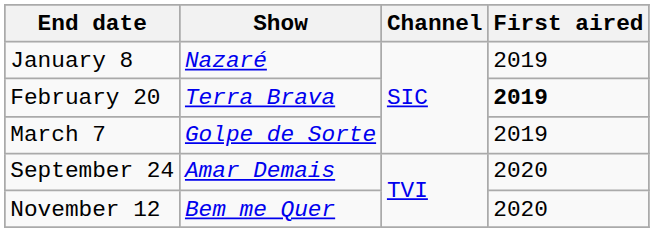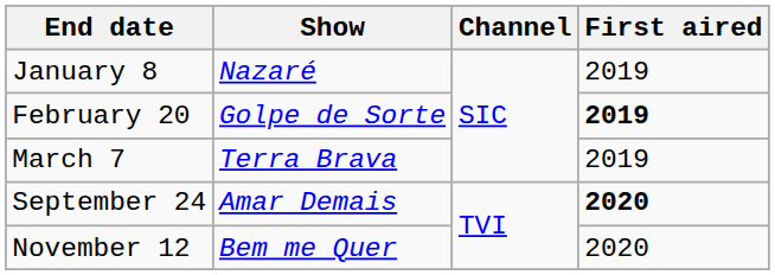February 20 | Show: Terra Brava -> Golpe de Sorte
March 7 | Show: Golpe de Sorte -> Terra Brava
September 24 | First aired: normal -> bold
